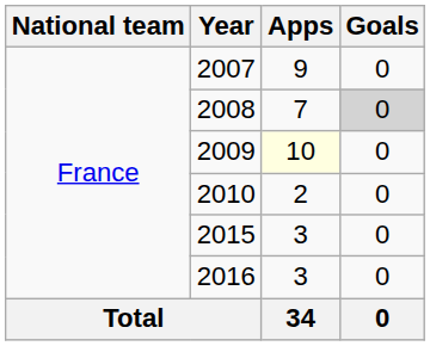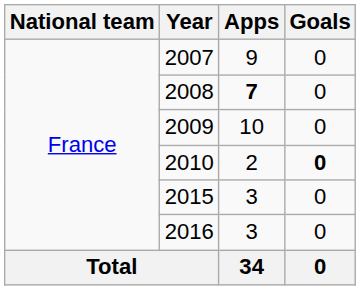2008 | Apps: normal -> bold
2008 | Goals: lightgrey background -> no background
2009 | Apps: lightyellow background -> no background
2010 | Goals: normal -> bold
